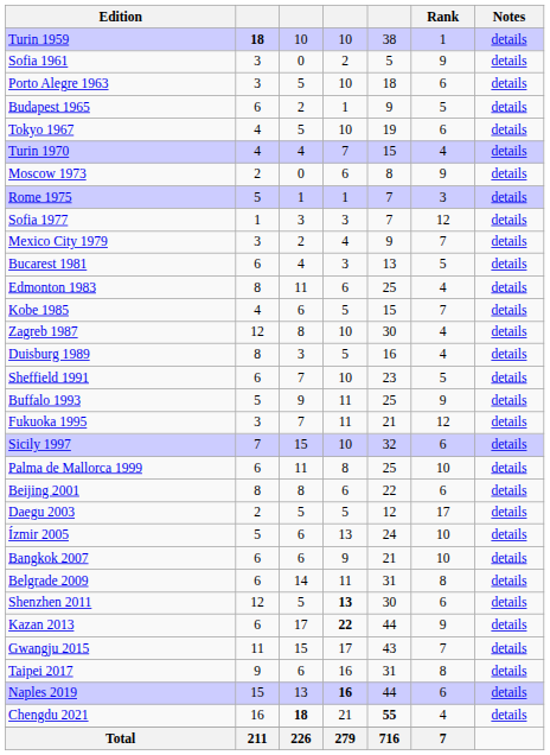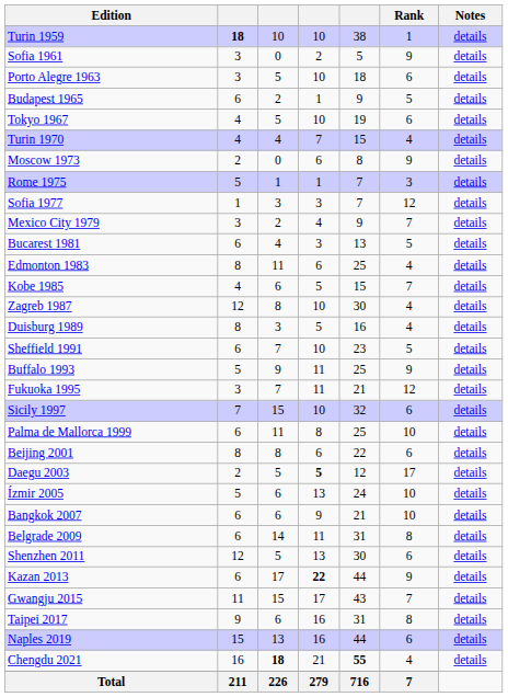Daegu 2003 | column 4: normal -> bold
Shenzhen 2011 | column 4: bold -> normal
Naples 2019 | column 4: bold -> normal
